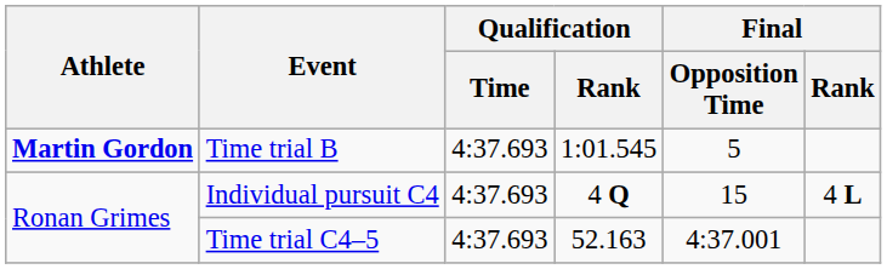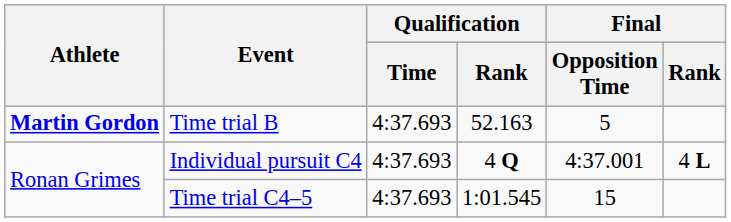Time trial B | Qualification / Rank: 1:01.545 -> 52.163
Individual pursuit C4 | Final / Opposition Time: 15 -> 4:37.001
Time trial C4–5 | Qualification / Rank: 52.163 -> 1:01.545
Time trial C4–5 | Final / Opposition Time: 4:37.001 -> 15
